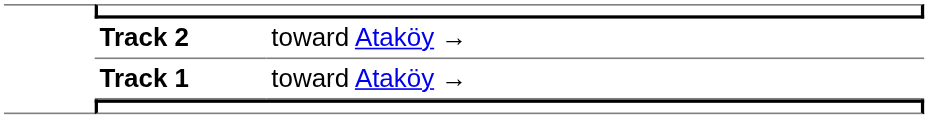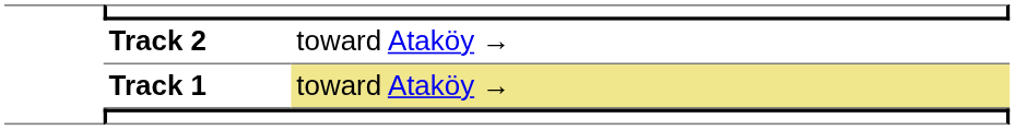Track 1 | column 2: no background -> khaki background
